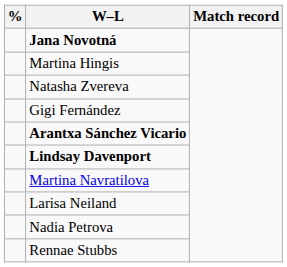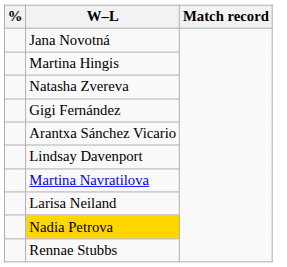Jana Novotná | W–L: bold -> normal
Arantxa Sánchez Vicario | W–L: bold -> normal
Lindsay Davenport | W–L: bold -> normal
Nadia Petrova | W–L: no background -> gold background
